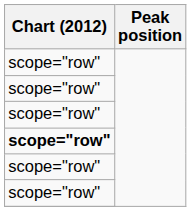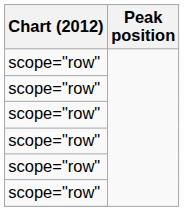row 5 | Chart (2012): bold -> normal
